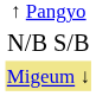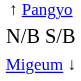row 3 | column 1: khaki background -> no background
